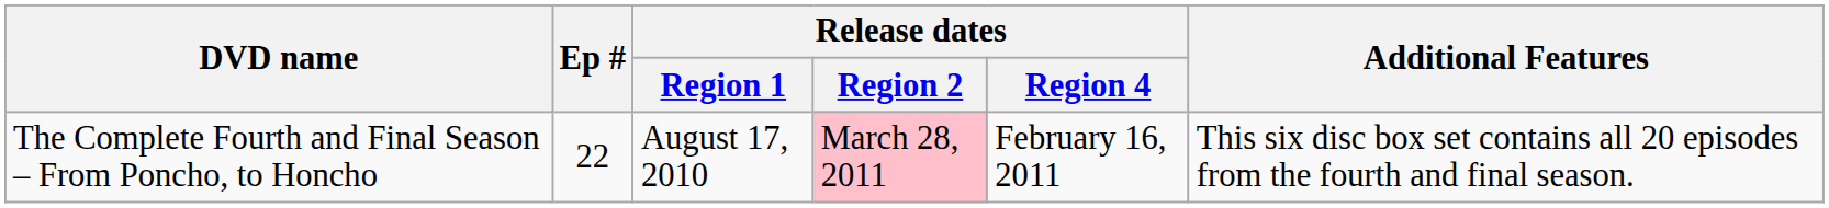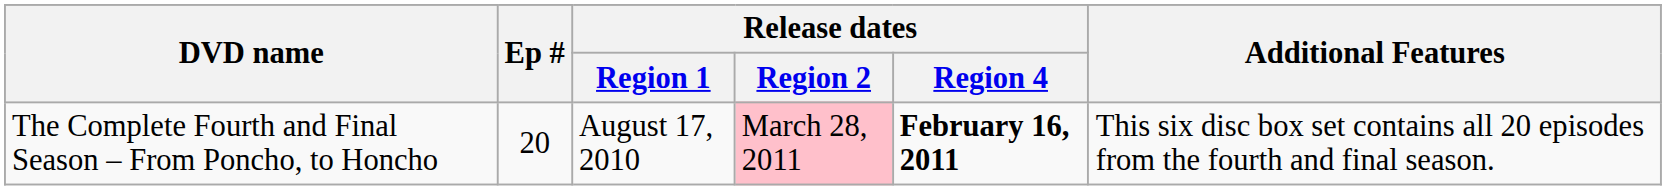row 3 | Ep #: 22 -> 20
row 3 | Release dates / Region 4: normal -> bold
